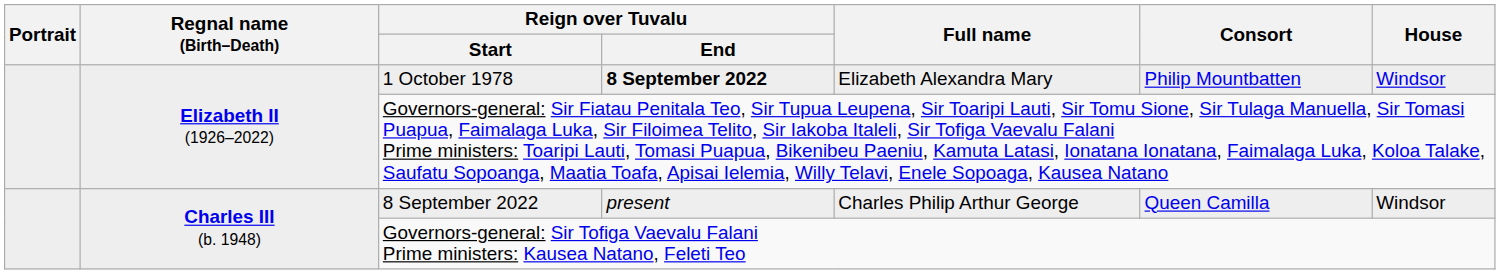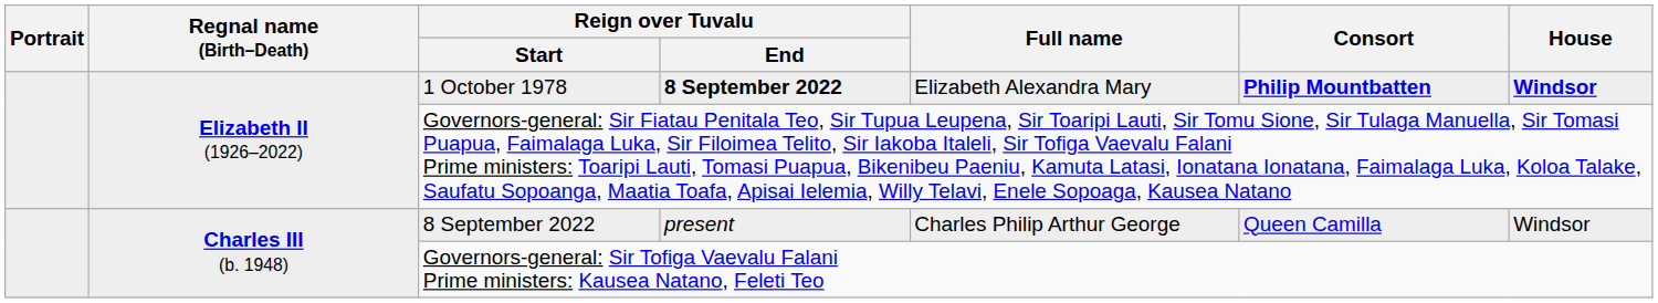1 October 1978 | Consort: normal -> bold
1 October 1978 | House: normal -> bold
